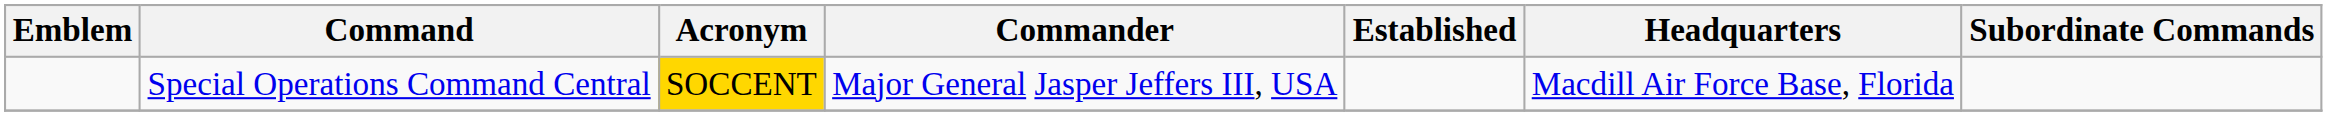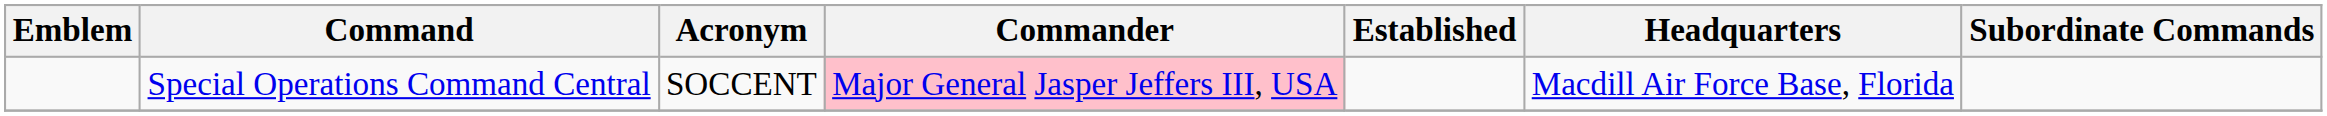Special Operations Command Central | Acronym: gold background -> no background
Special Operations Command Central | Commander: no background -> pink background
